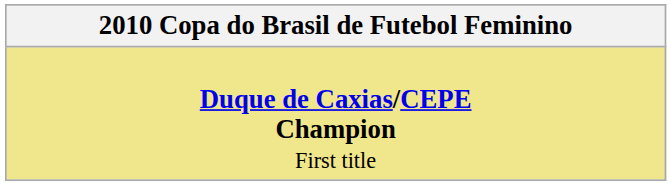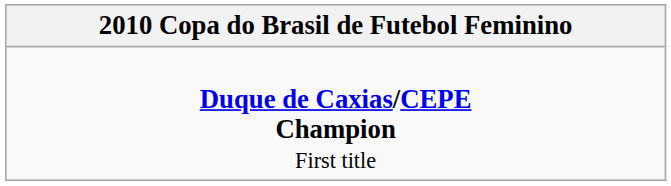row 2 | column 1: khaki background -> no background
